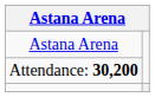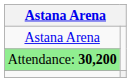Attendance: 30,200 | column 1: no background -> lightgreen background
